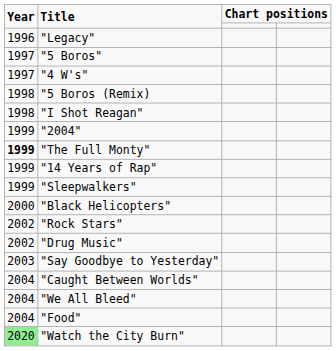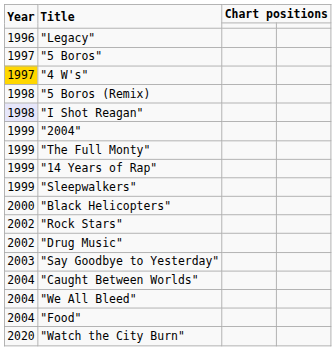"4 W's" | Year: no background -> gold background
"I Shot Reagan" | Year: no background -> lavender background
"The Full Monty" | Year: bold -> normal
"Watch the City Burn" | Year: lightgreen background -> no background
